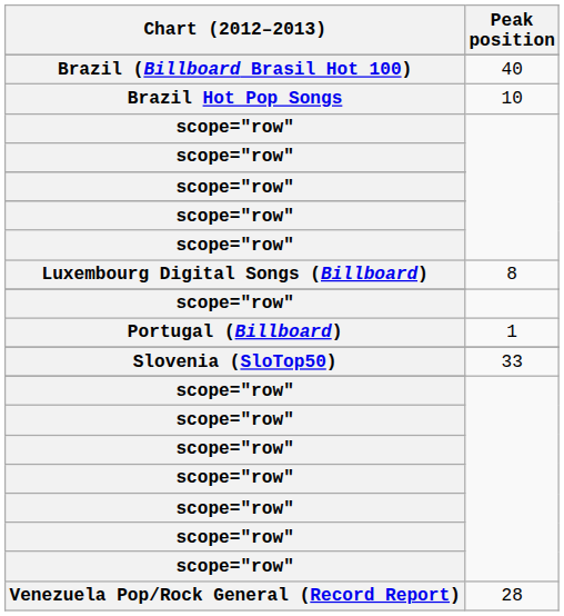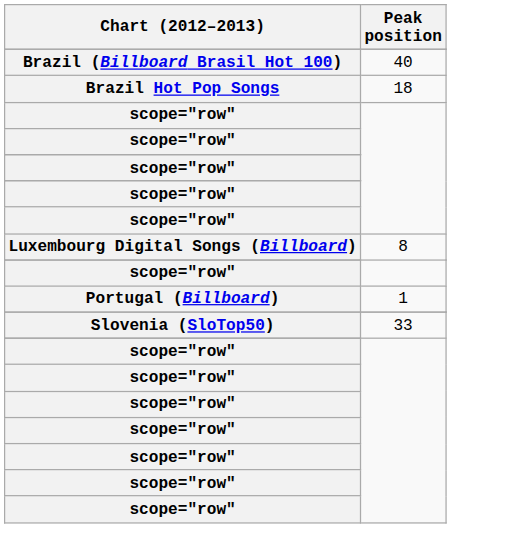Brazil Hot Pop Songs | Peak position: 10 -> 18
- row: Venezuela Pop/Rock General (Record Report) | 28
